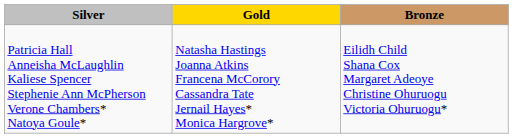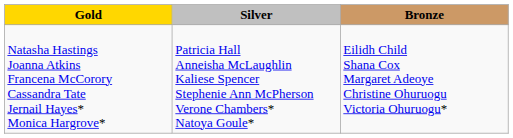columns swapped: Gold <-> Silver
